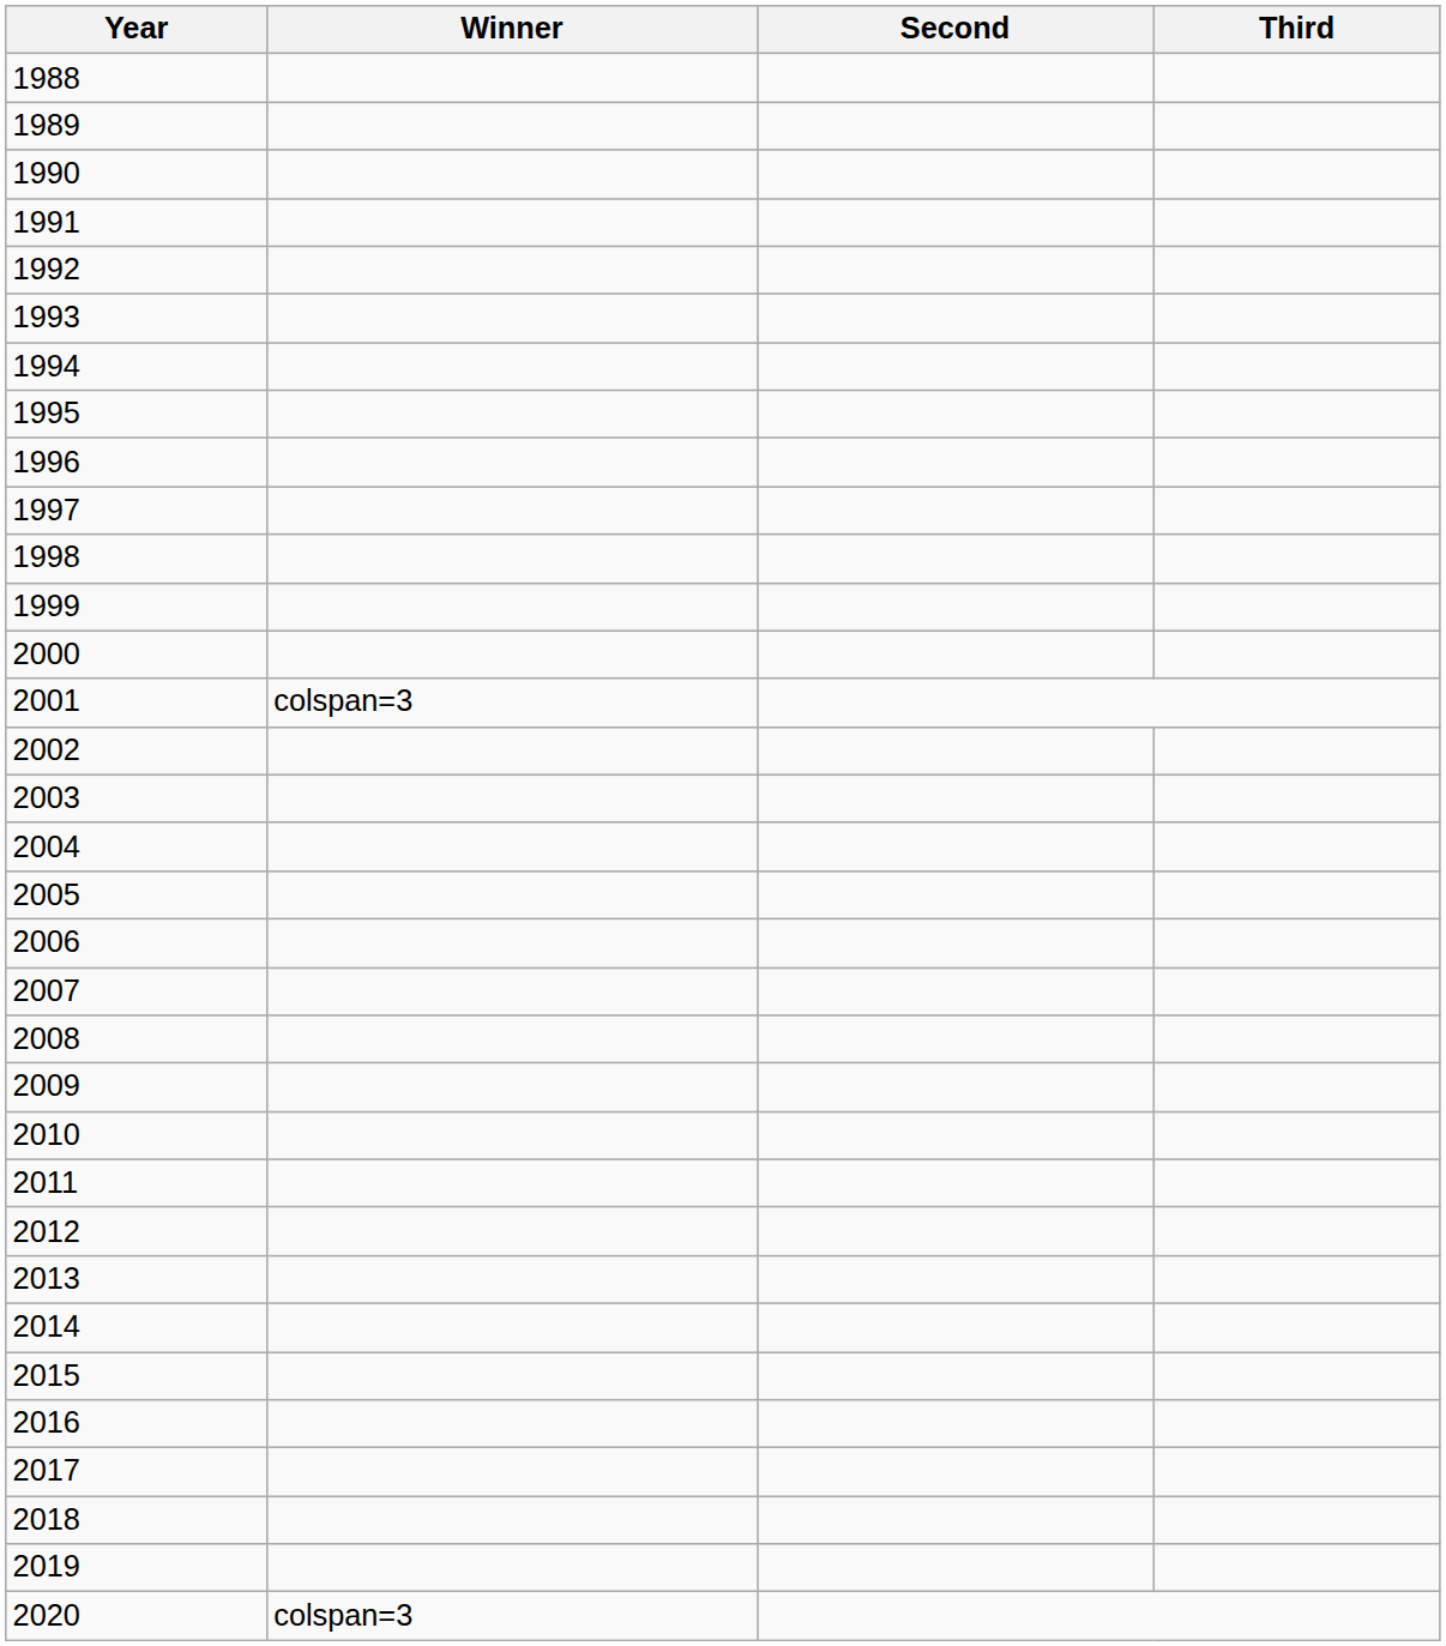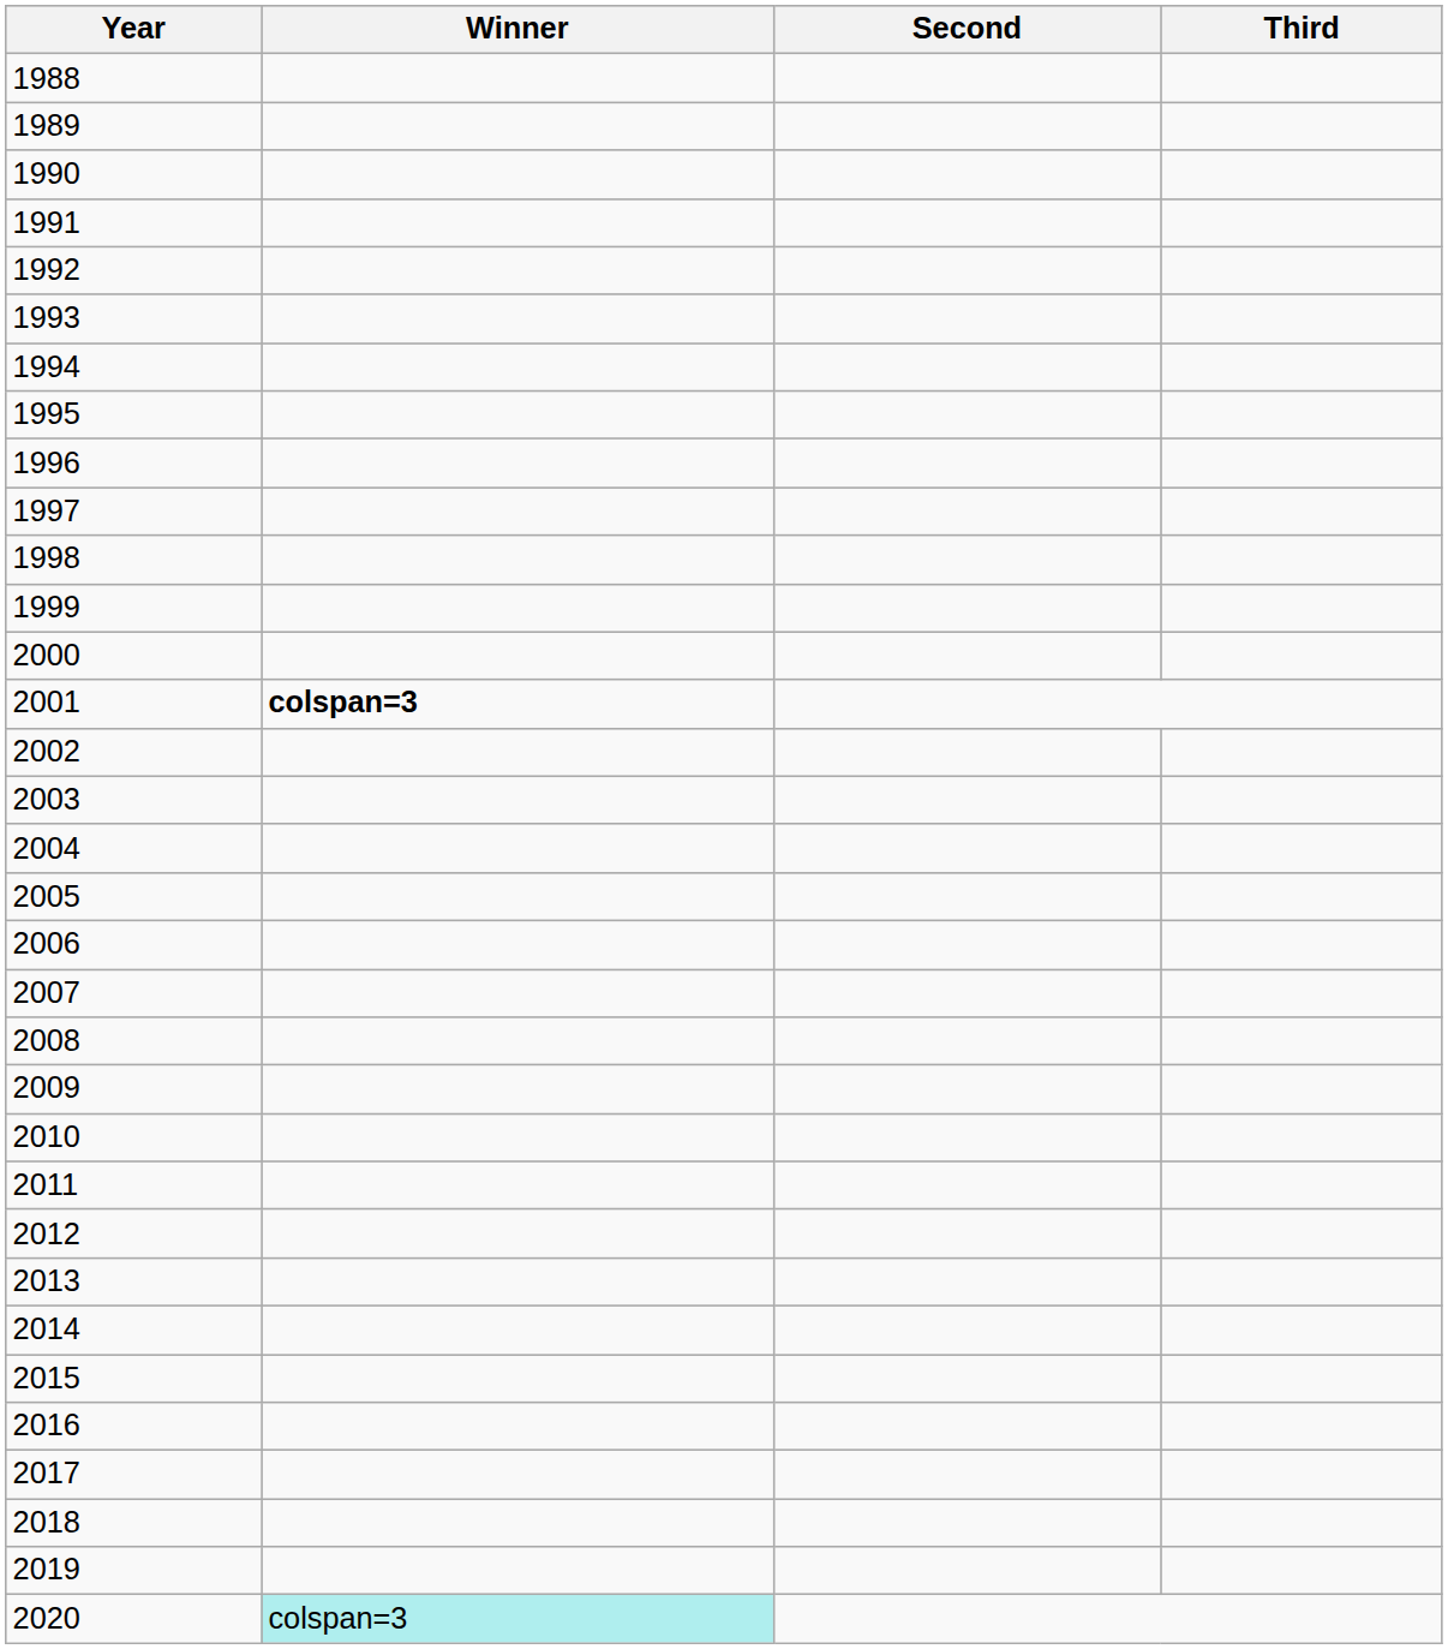2001 | Winner: normal -> bold
2020 | Winner: no background -> paleturquoise background
